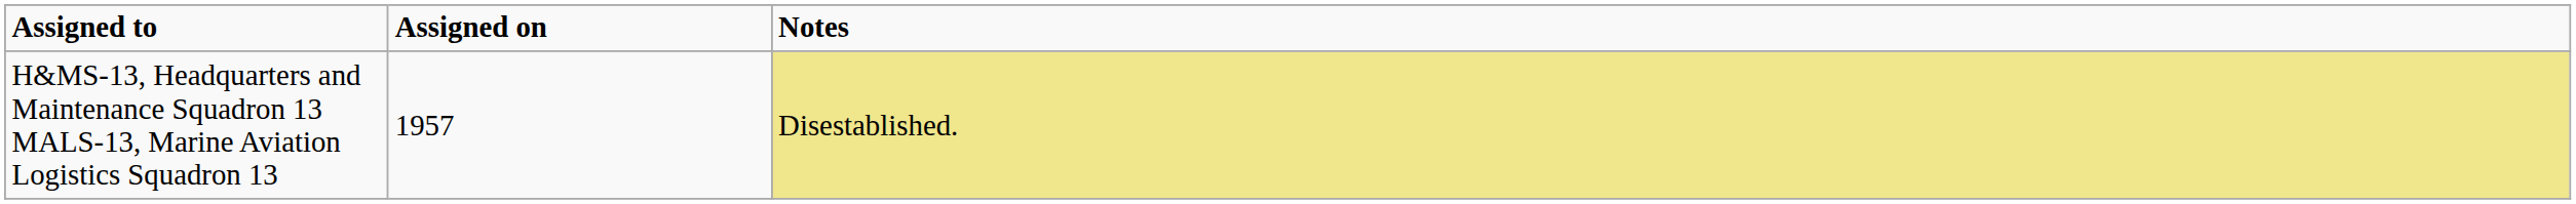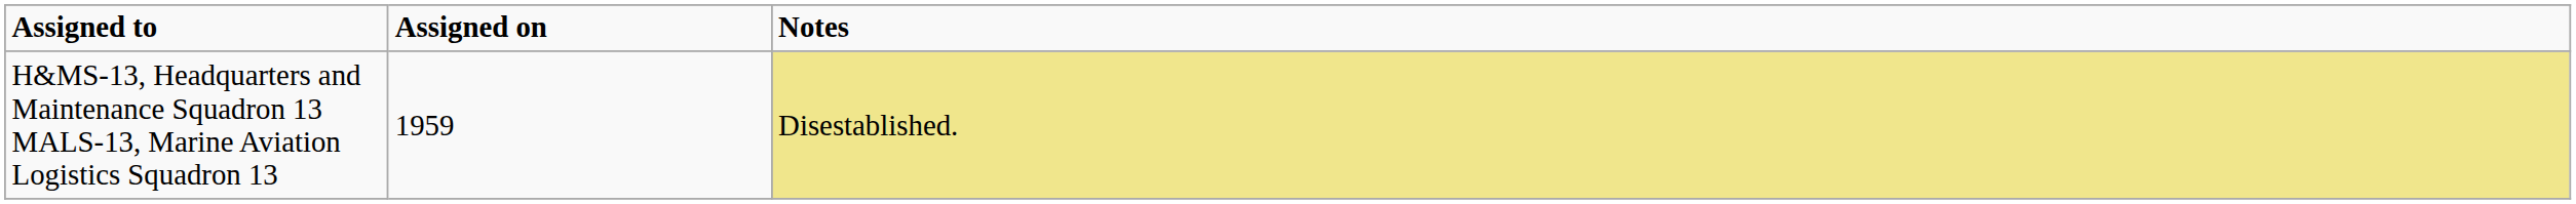row 2 | Assigned on: 1957 -> 1959
